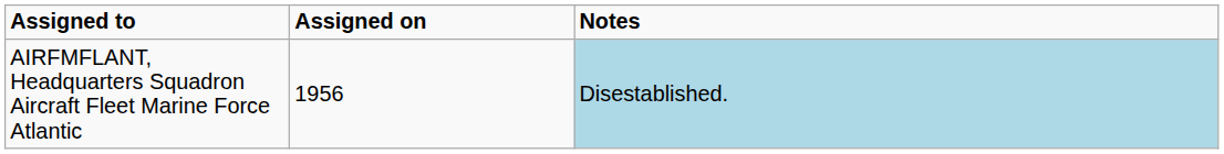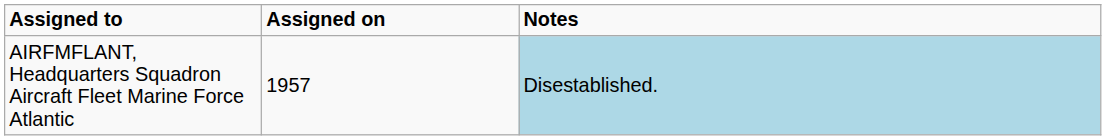row 2 | Assigned on: 1956 -> 1957
